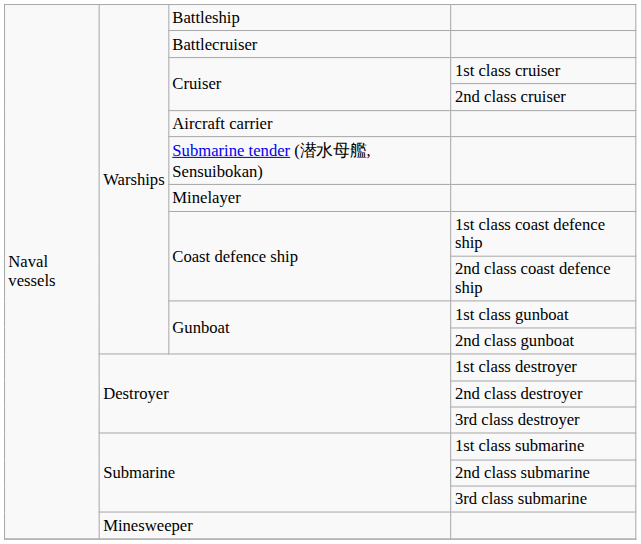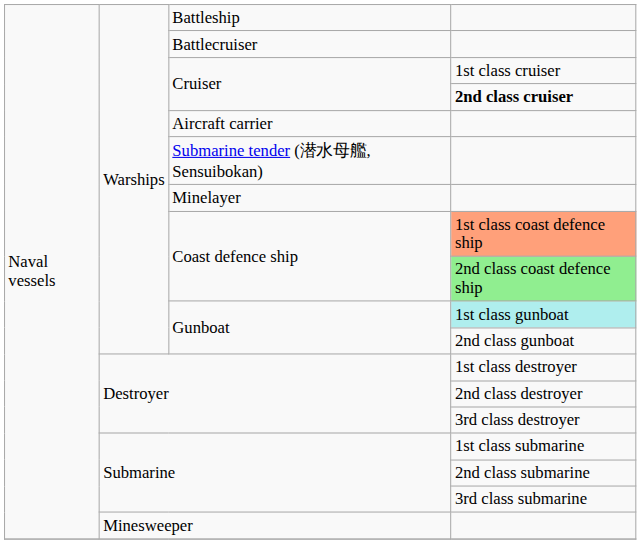2nd class cruiser | column 4: normal -> bold
1st class coast defence ship | column 4: no background -> lightsalmon background
2nd class coast defence ship | column 4: no background -> lightgreen background
1st class gunboat | column 4: no background -> paleturquoise background
